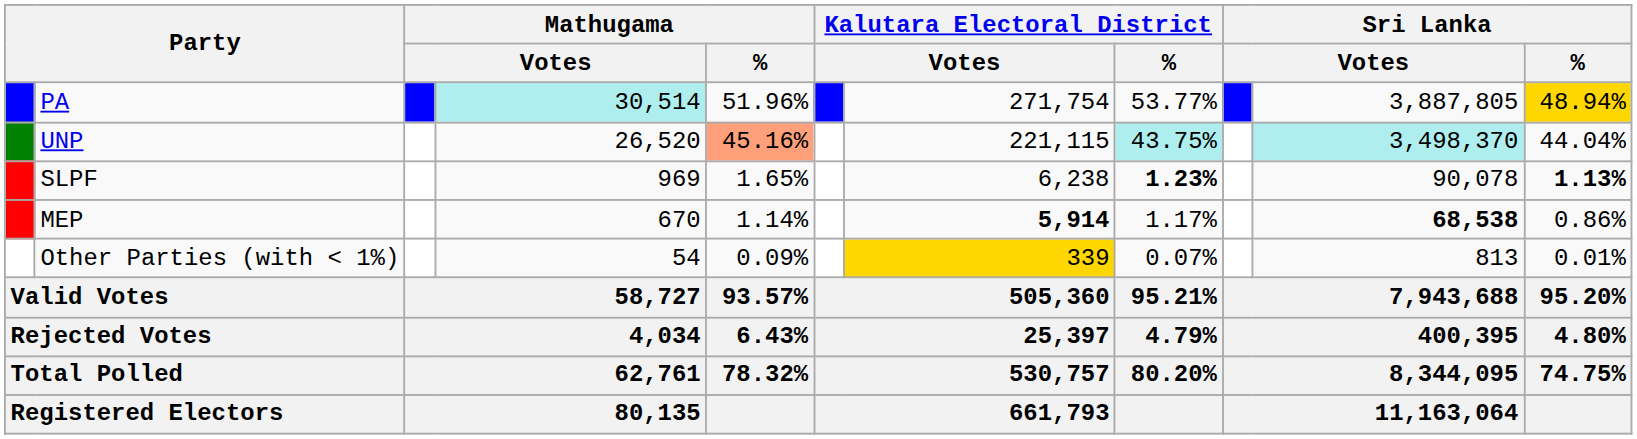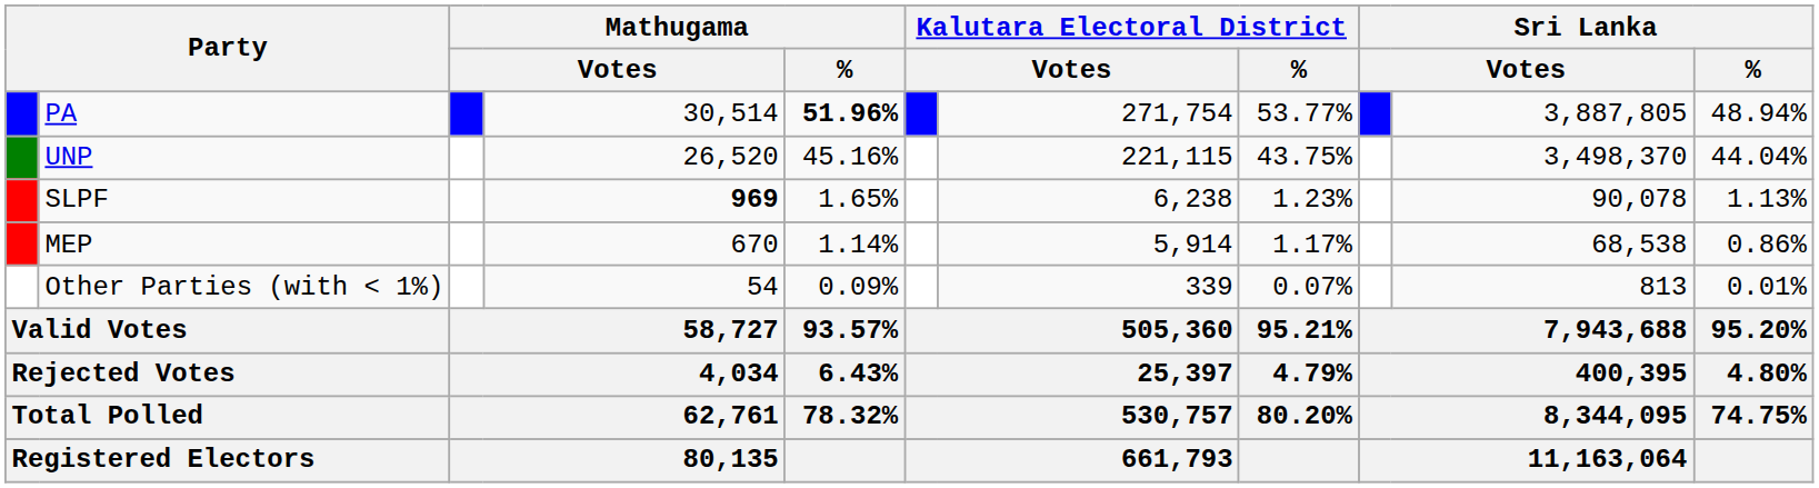PA | column 4: paleturquoise background -> no background
PA | Mathugama / %: normal -> bold
PA | Sri Lanka / %: gold background -> no background
UNP | Mathugama / %: lightsalmon background -> no background
UNP | Kalutara Electoral District / %: paleturquoise background -> no background
UNP | column 10: paleturquoise background -> no background
SLPF | column 4: normal -> bold
SLPF | Kalutara Electoral District / %: bold -> normal
SLPF | Sri Lanka / %: bold -> normal
MEP | column 7: bold -> normal
MEP | column 10: bold -> normal
Other Parties (with < 1%) | column 7: gold background -> no background
